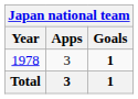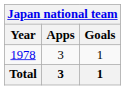1978 | Goals: bold -> normal
